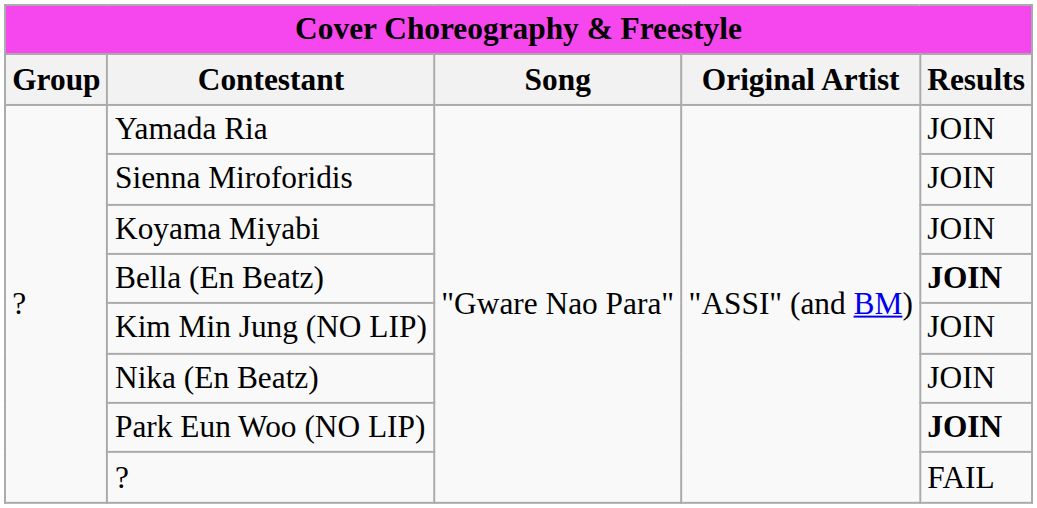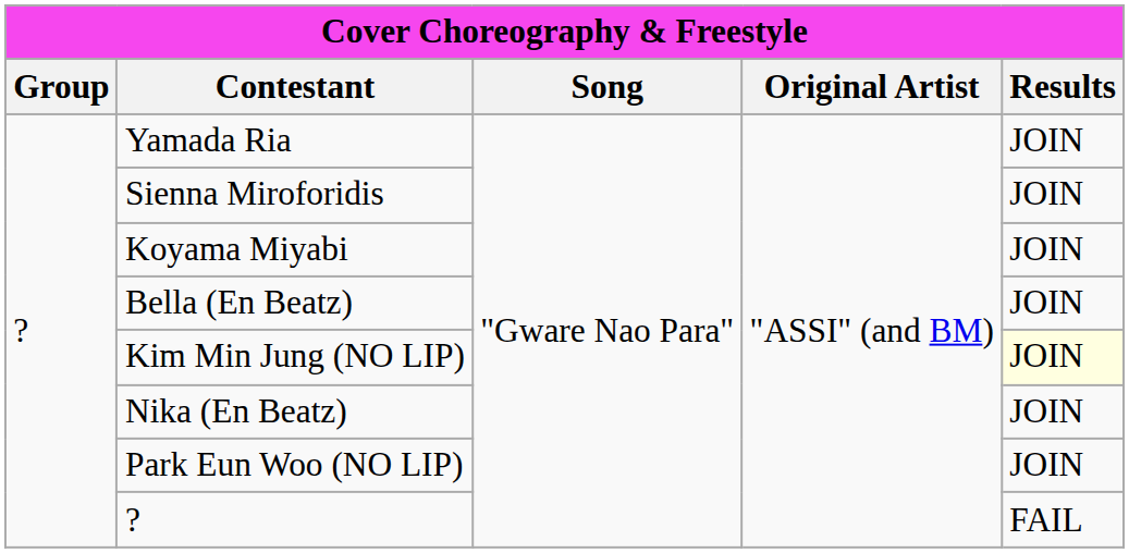Bella (En Beatz) | Results: bold -> normal
Kim Min Jung (NO LIP) | Results: no background -> lightyellow background
Park Eun Woo (NO LIP) | Results: bold -> normal
